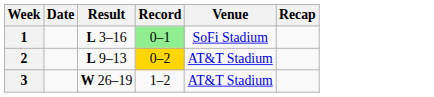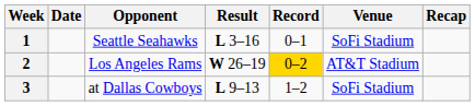+ column: Opponent | Seattle Seahawks | Los Angeles Rams | at Dallas Cowboys
1 | Record: lightgreen background -> no background
2 | Result: L 9–13 -> W 26–19
3 | Result: W 26–19 -> L 9–13
3 | Venue: AT&T Stadium -> SoFi Stadium
